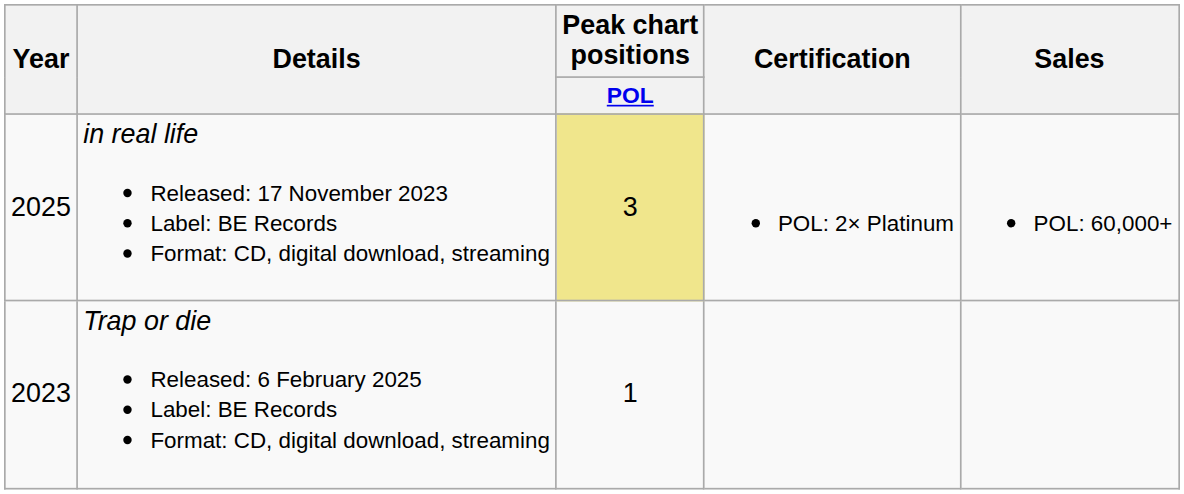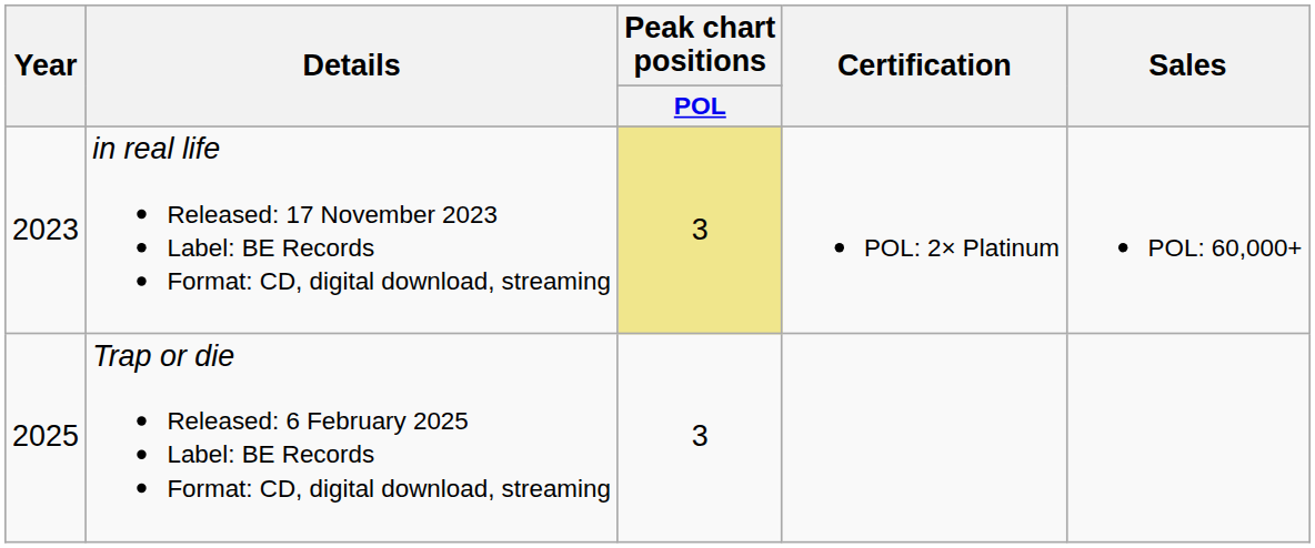row 3 | Year: 2025 -> 2023
row 4 | Year: 2023 -> 2025
row 4 | Peak chart positions / POL: 1 -> 3
